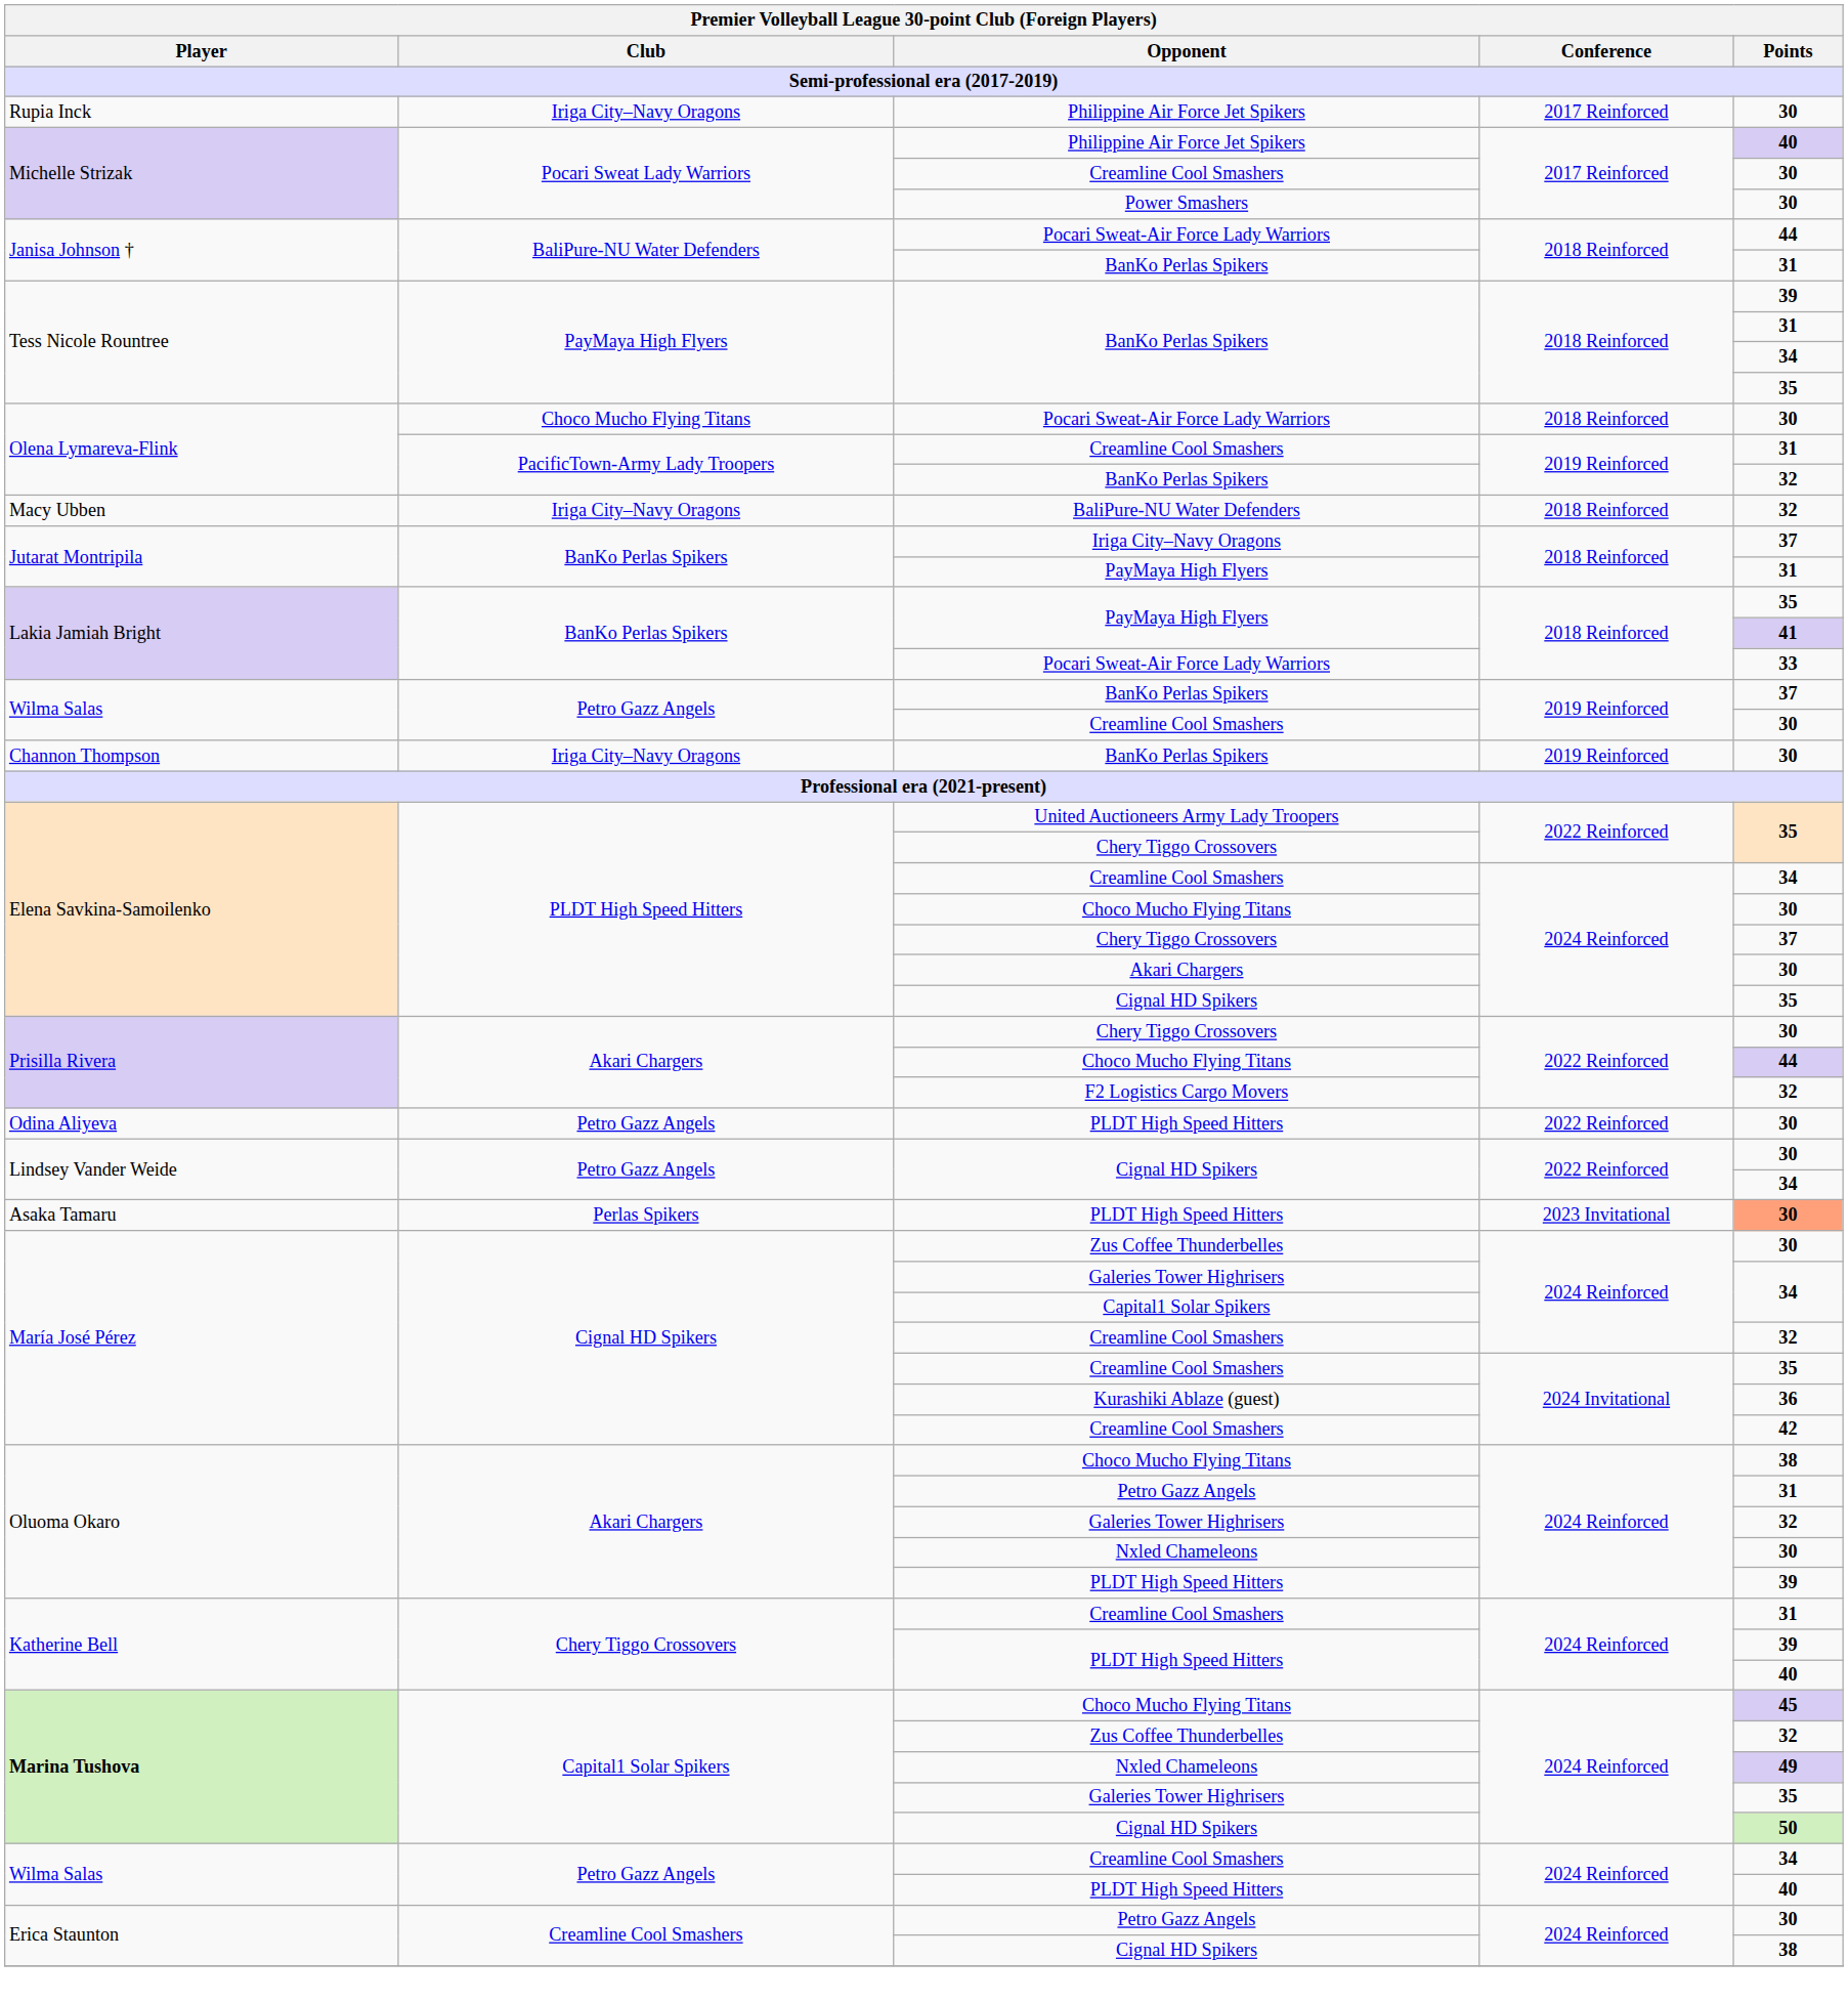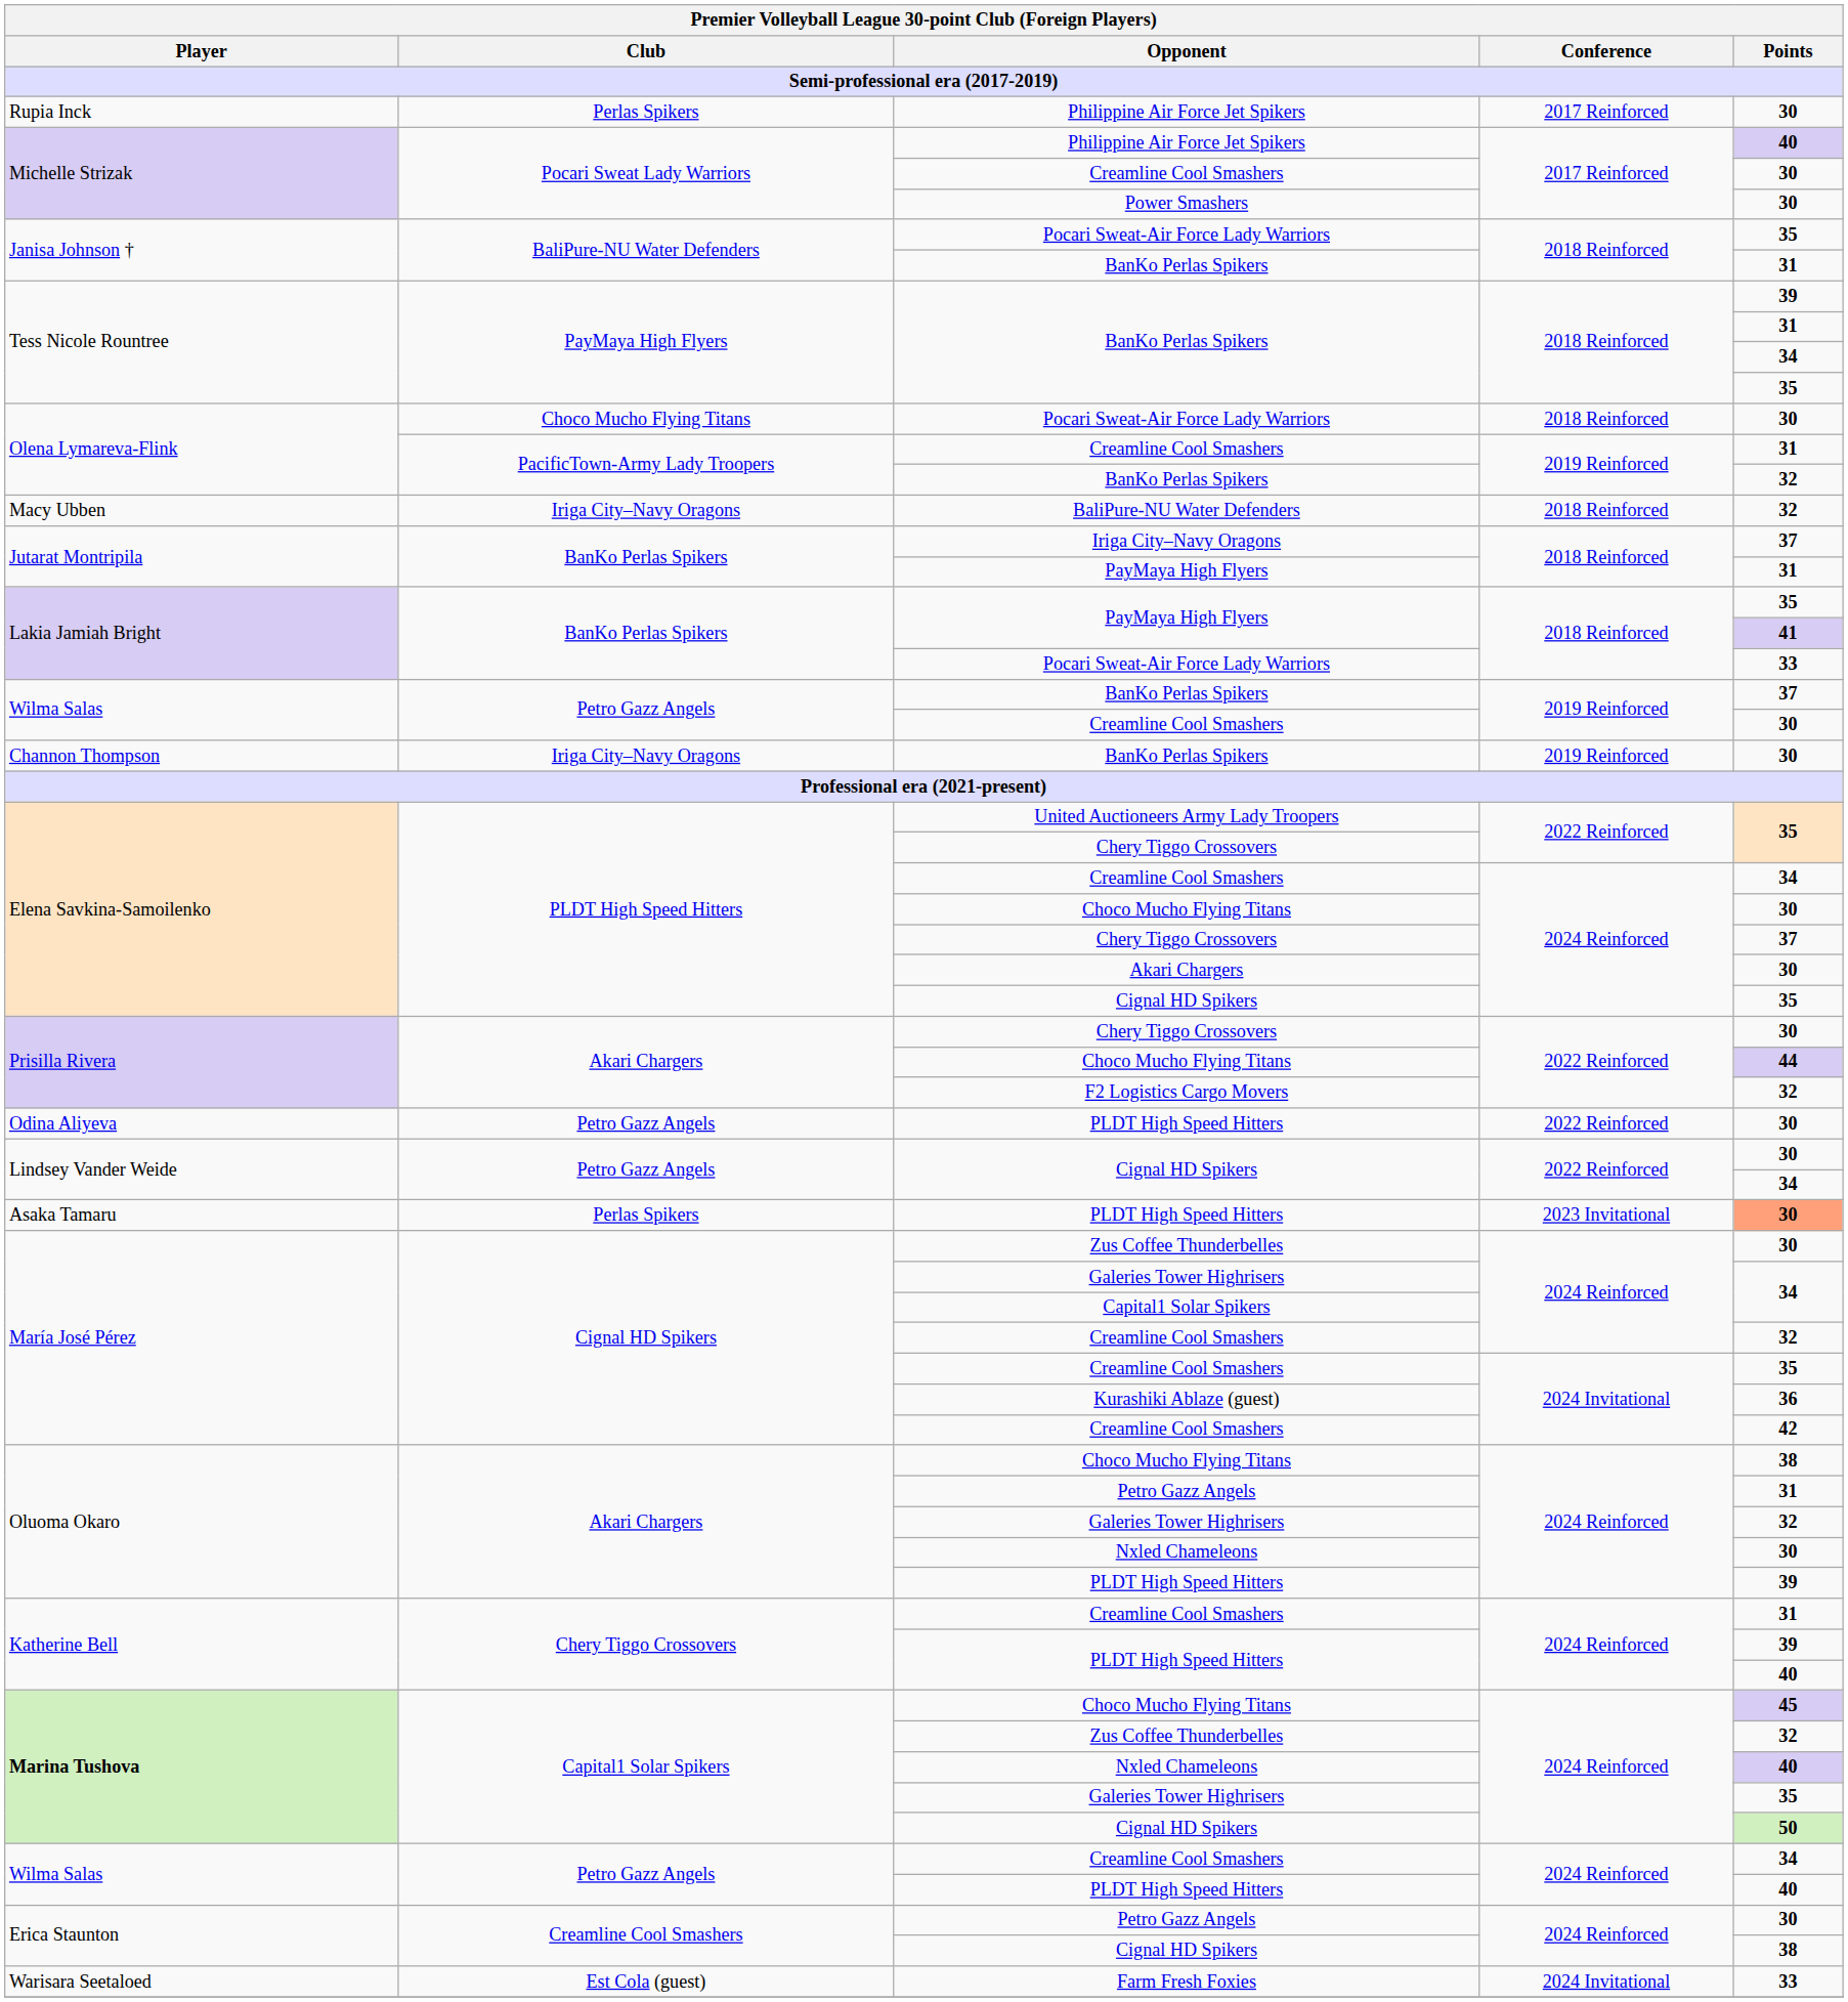Rupia Inck / Philippine Air Force Jet Spikers | Club: Iriga City–Navy Oragons -> Perlas Spikers
Janisa Johnson † / Pocari Sweat-Air Force Lady Warriors | Points: 44 -> 35
Marina Tushova / Nxled Chameleons | Points: 49 -> 40
+ row: Warisara Seetaloed | Est Cola (guest) | Farm Fresh Foxies | 2024 Invitational | 33
